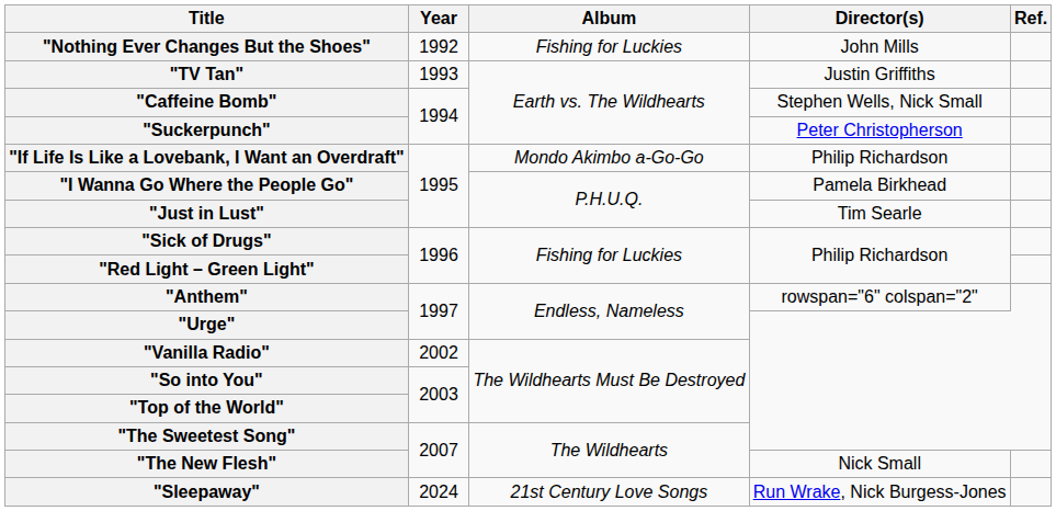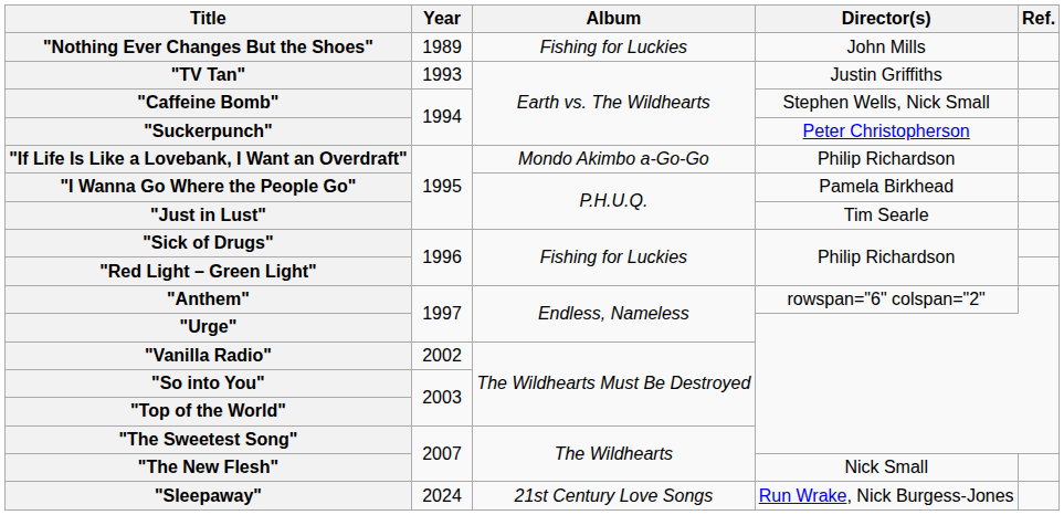"Nothing Ever Changes But the Shoes" | Year: 1992 -> 1989
